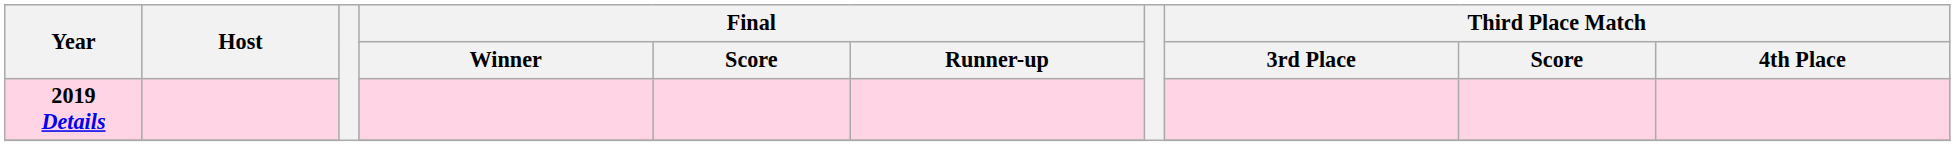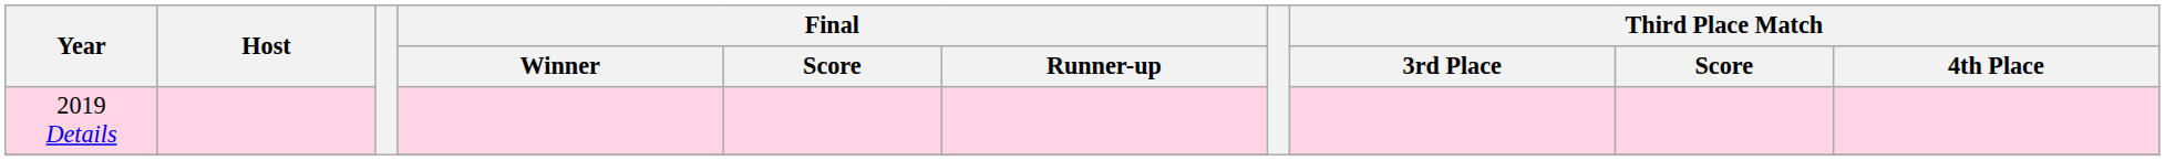2019 Details | Year: bold -> normal
